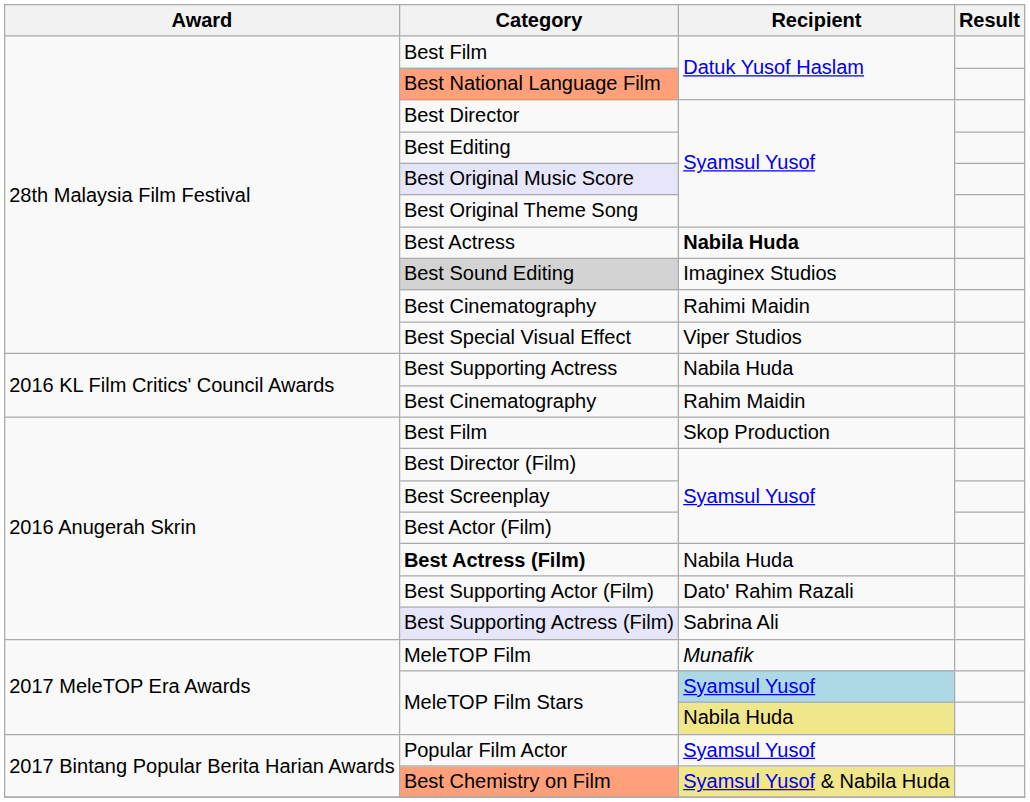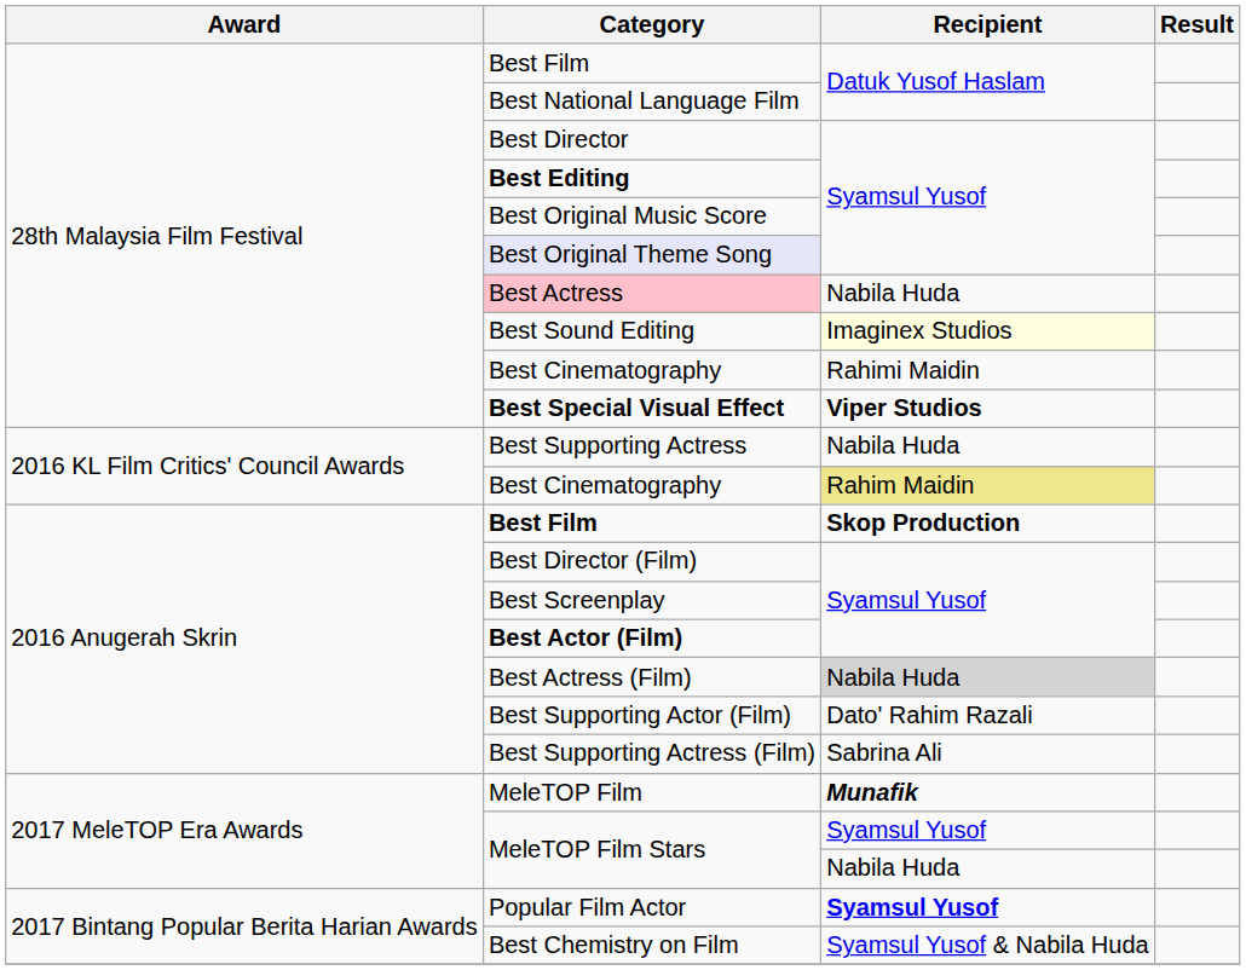Best National Language Film | Category: lightsalmon background -> no background
Best Editing | Category: normal -> bold
Best Original Music Score | Category: lavender background -> no background
Best Original Theme Song | Category: no background -> lavender background
Best Actress | Category: no background -> pink background
Best Actress | Recipient: bold -> normal
Best Sound Editing | Category: lightgrey background -> no background
Best Sound Editing | Recipient: no background -> lightyellow background
Best Special Visual Effect | Category: normal -> bold
Best Special Visual Effect | Recipient: normal -> bold
Best Cinematography / Rahim Maidin | Recipient: no background -> khaki background
Best Film / Skop Production | Category: normal -> bold
Best Film / Skop Production | Recipient: normal -> bold
Best Actor (Film) | Category: normal -> bold
Best Actress (Film) | Category: bold -> normal
Best Actress (Film) | Recipient: no background -> lightgrey background
Best Supporting Actress (Film) | Category: lavender background -> no background
MeleTOP Film | Recipient: normal -> bold
MeleTOP Film Stars / Syamsul Yusof | Recipient: lightblue background -> no background
MeleTOP Film Stars / Nabila Huda | Recipient: khaki background -> no background
Popular Film Actor | Recipient: normal -> bold
Best Chemistry on Film | Category: lightsalmon background -> no background
Best Chemistry on Film | Recipient: khaki background -> no background
